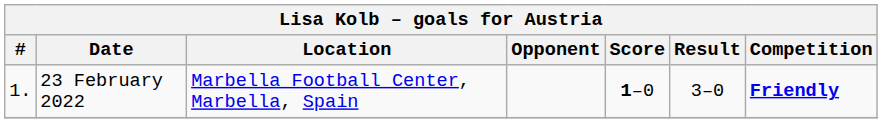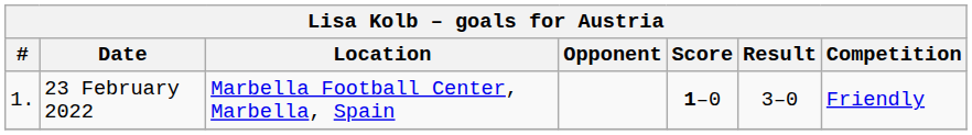23 February 2022 | Competition: bold -> normal
